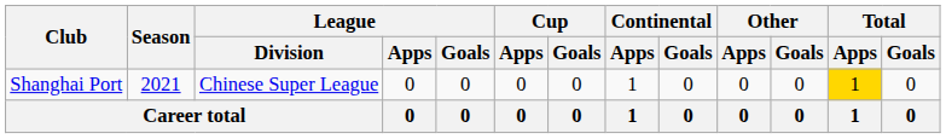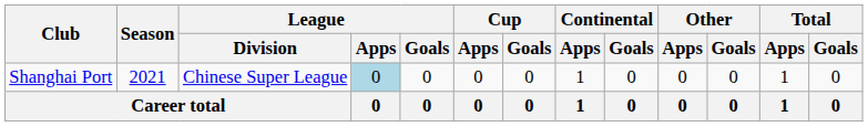Shanghai Port | League / Apps: no background -> lightblue background
Shanghai Port | Total / Apps: gold background -> no background
